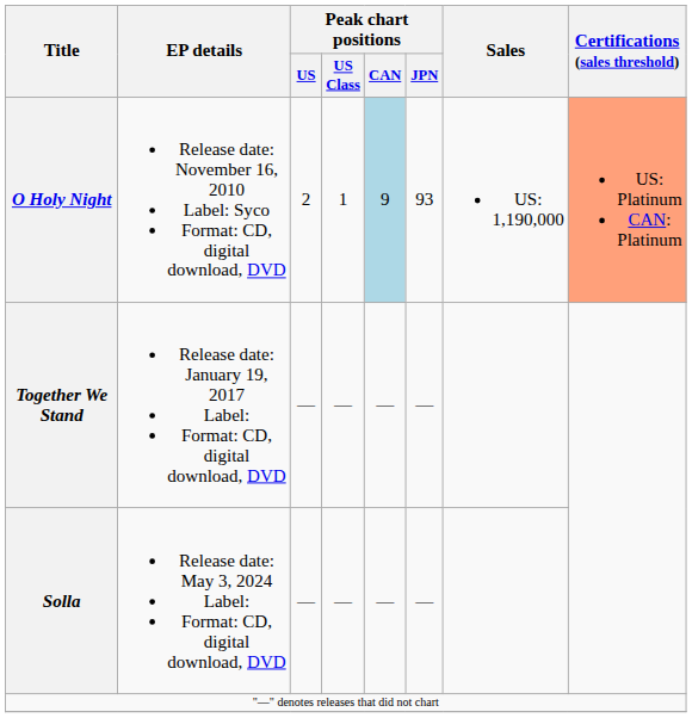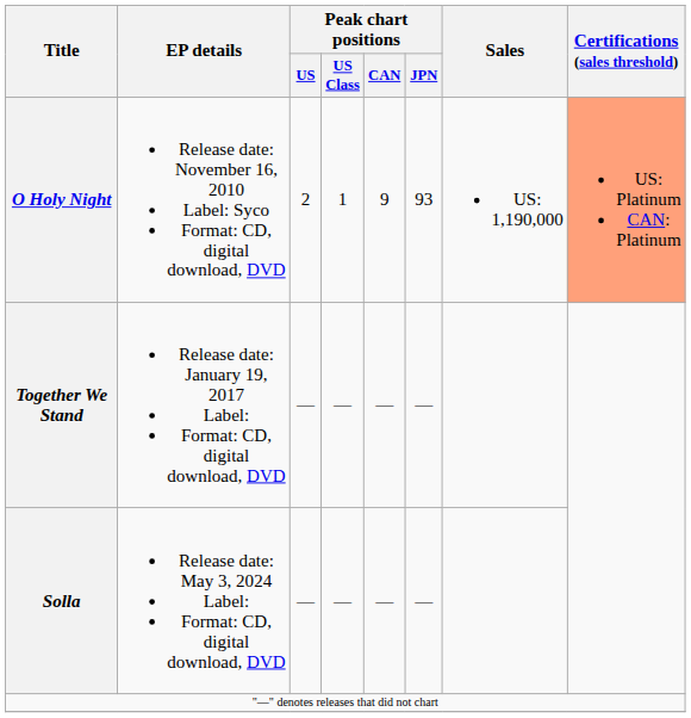O Holy Night | Peak chart positions / CAN: lightblue background -> no background
